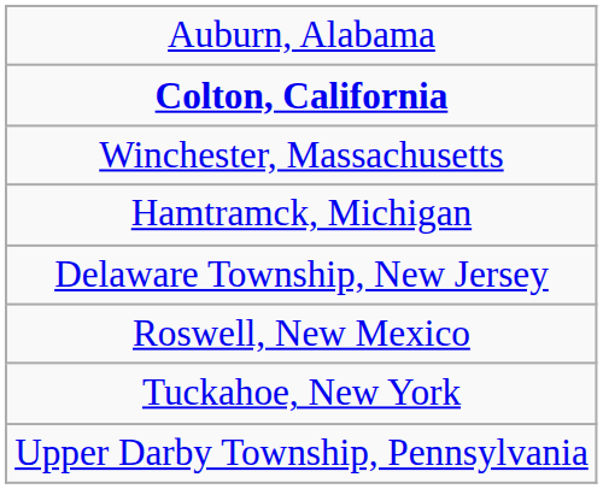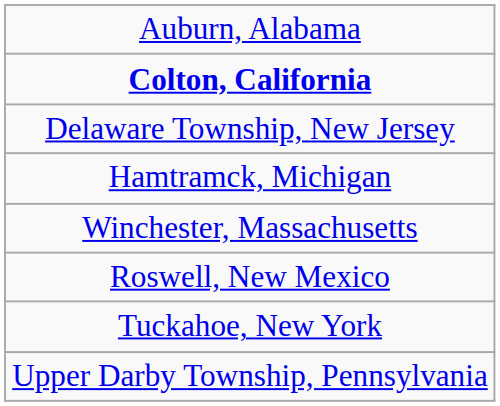row 3 | column 1: Winchester, Massachusetts -> Delaware Township, New Jersey
row 5 | column 1: Delaware Township, New Jersey -> Winchester, Massachusetts
